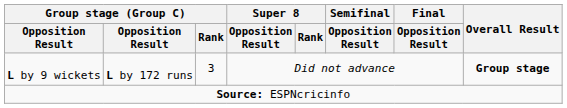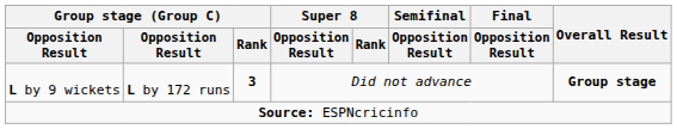L by 9 wickets | Group stage (Group C) / Rank: normal -> bold
